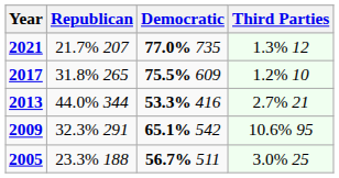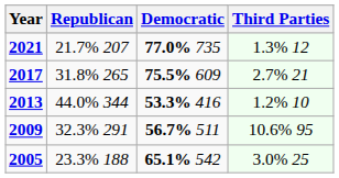2017 | Third Parties: 1.2% 10 -> 2.7% 21
2013 | Third Parties: 2.7% 21 -> 1.2% 10
2009 | Democratic: 65.1% 542 -> 56.7% 511
2005 | Democratic: 56.7% 511 -> 65.1% 542
